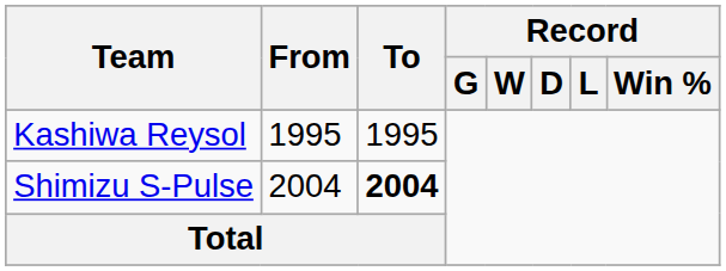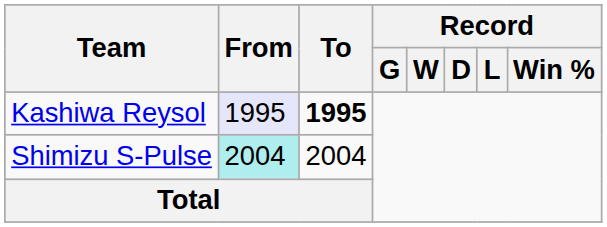Kashiwa Reysol | From: no background -> lavender background
Kashiwa Reysol | To: normal -> bold
Shimizu S-Pulse | From: no background -> paleturquoise background
Shimizu S-Pulse | To: bold -> normal
